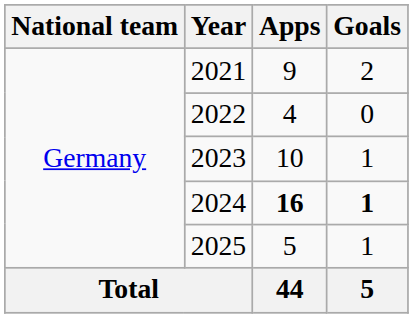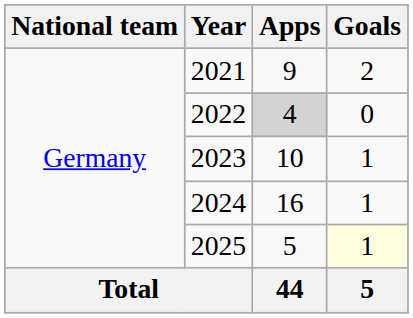2022 | Apps: no background -> lightgrey background
2024 | Apps: bold -> normal
2024 | Goals: bold -> normal
2025 | Goals: no background -> lightyellow background
